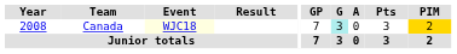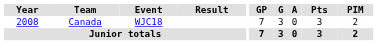Canada | Event: lightyellow background -> no background
Canada | G: paleturquoise background -> no background
Canada | PIM: gold background -> no background
